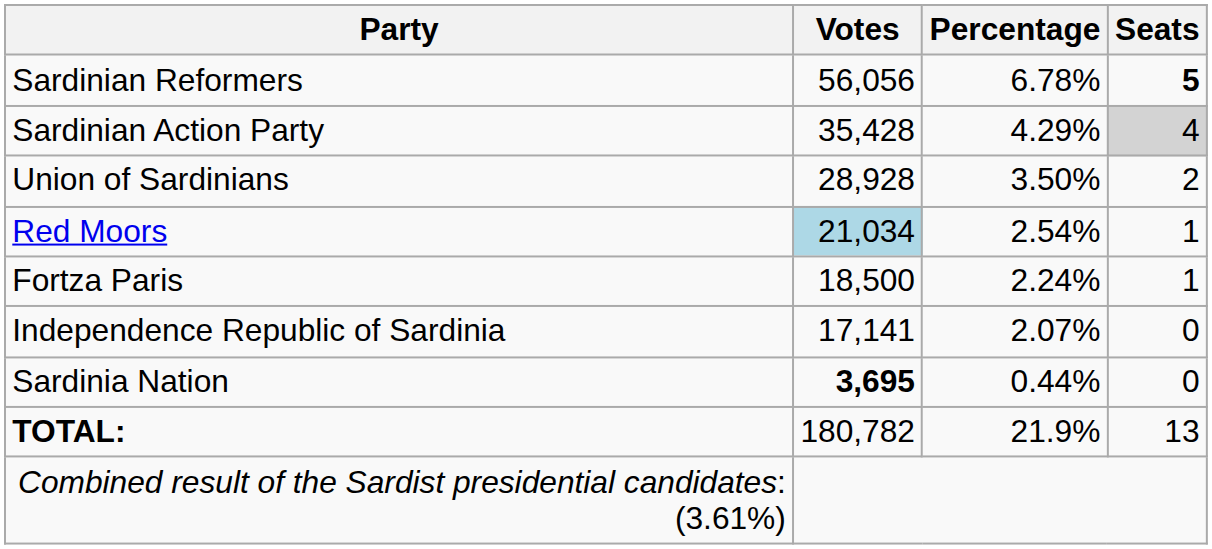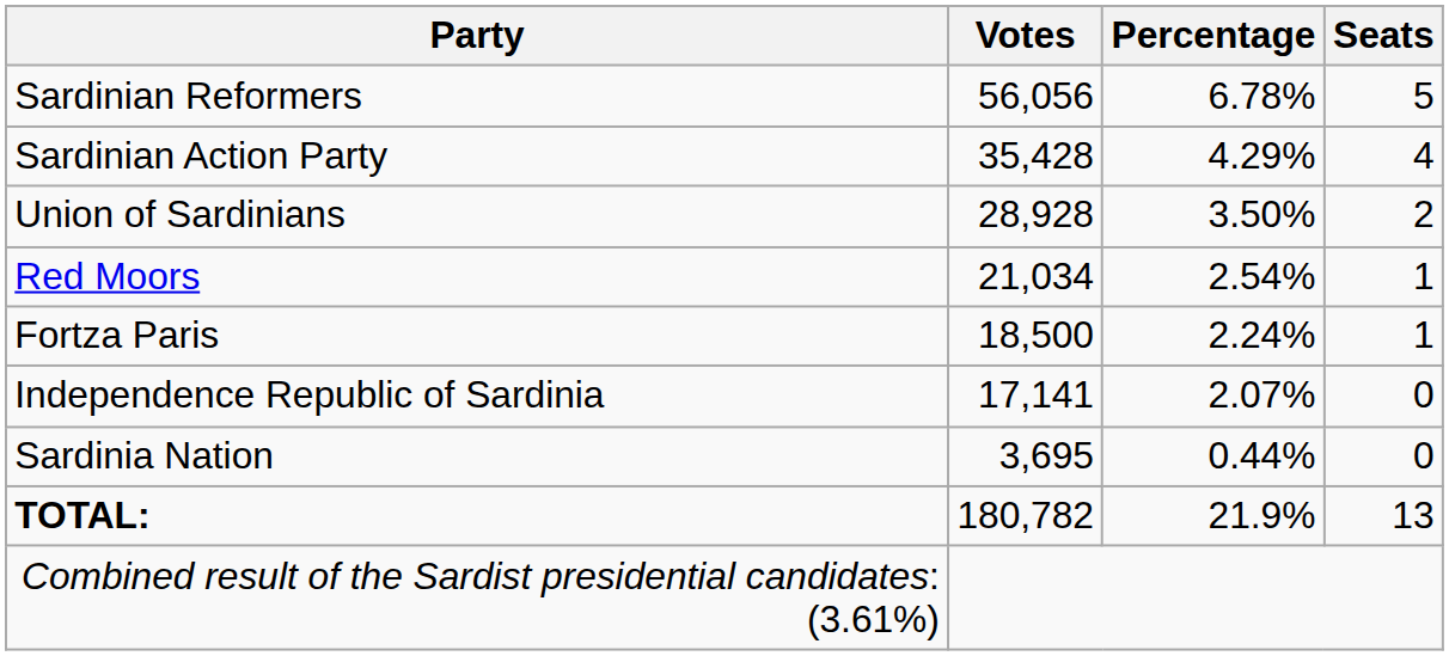Sardinian Reformers | Seats: bold -> normal
Sardinian Action Party | Seats: lightgrey background -> no background
Red Moors | Votes: lightblue background -> no background
Sardinia Nation | Votes: bold -> normal
